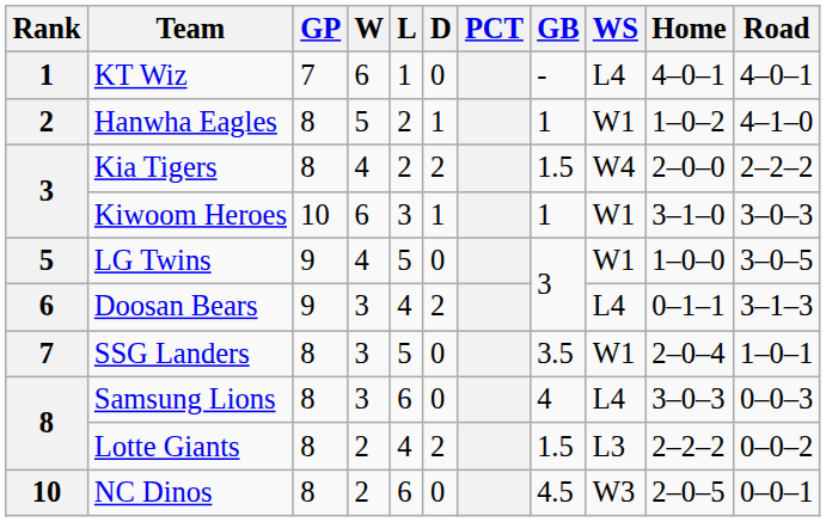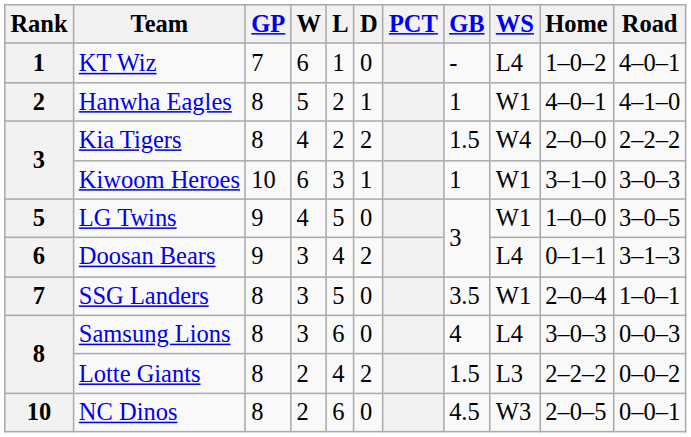KT Wiz | Home: 4–0–1 -> 1–0–2
Hanwha Eagles | Home: 1–0–2 -> 4–0–1
